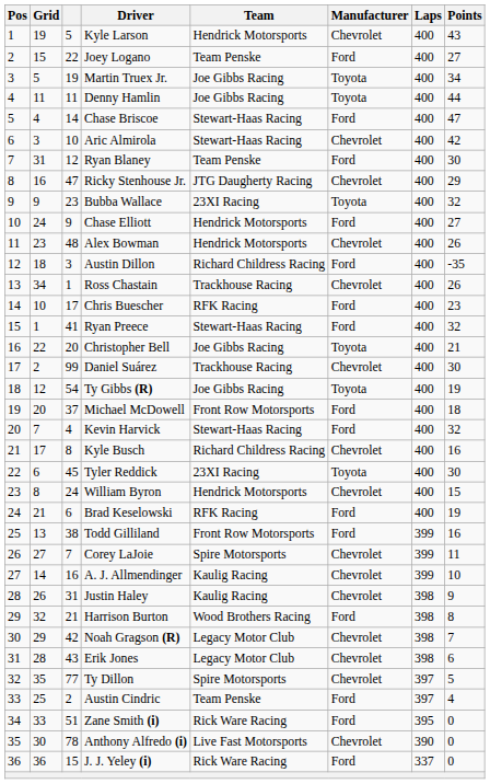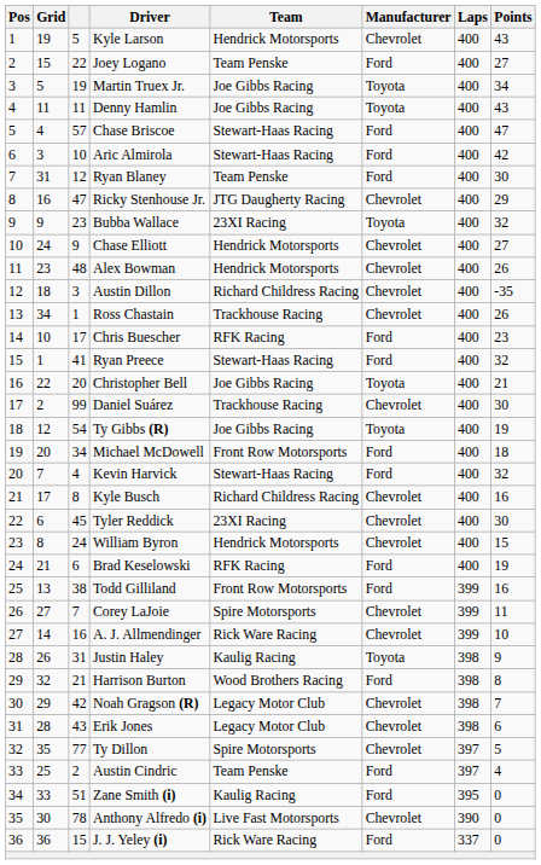Denny Hamlin | Points: 44 -> 43
Chase Briscoe | column 3: 14 -> 57
Aric Almirola | Manufacturer: Chevrolet -> Ford
Chase Elliott | Manufacturer: Ford -> Chevrolet
Austin Dillon | Manufacturer: Ford -> Chevrolet
Michael McDowell | column 3: 37 -> 34
Tyler Reddick | Manufacturer: Toyota -> Chevrolet
A. J. Allmendinger | Team: Kaulig Racing -> Rick Ware Racing
Justin Haley | Manufacturer: Chevrolet -> Toyota
Zane Smith (i) | Team: Rick Ware Racing -> Kaulig Racing
